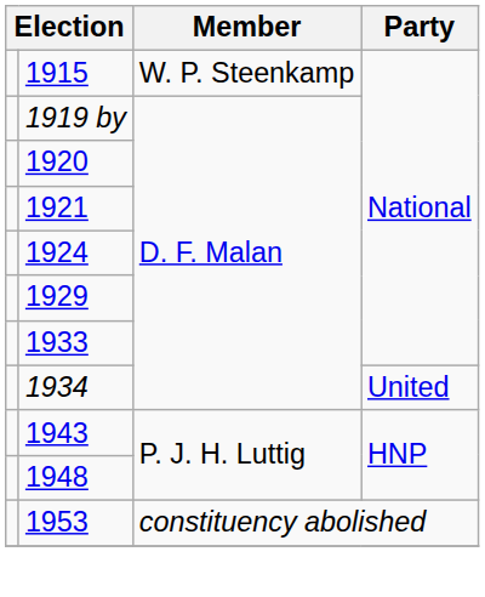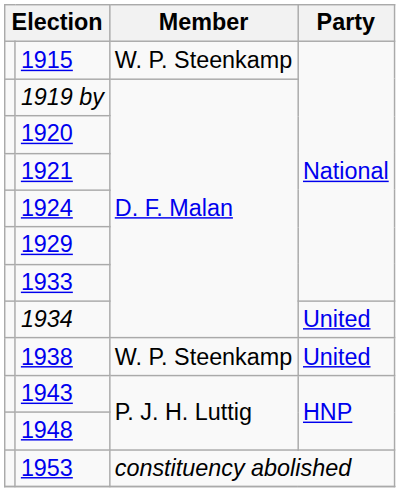+ row: 1938 | W. P. Steenkamp | United
